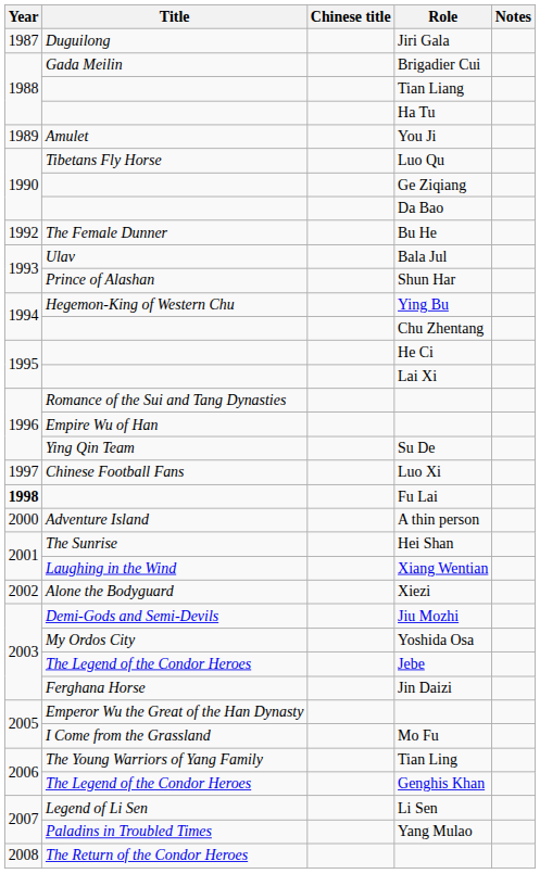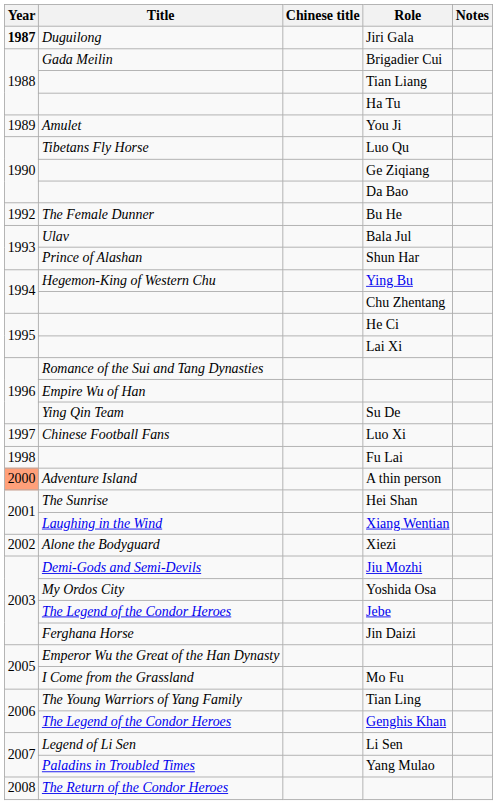Jiri Gala | Year: normal -> bold
Fu Lai | Year: bold -> normal
A thin person | Year: no background -> lightsalmon background
